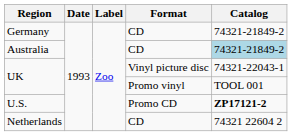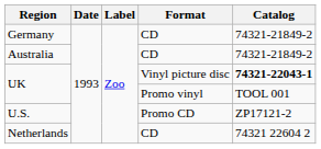Australia | Catalog: lightblue background -> no background
UK / Vinyl picture disc | Catalog: normal -> bold
U.S. | Catalog: bold -> normal
